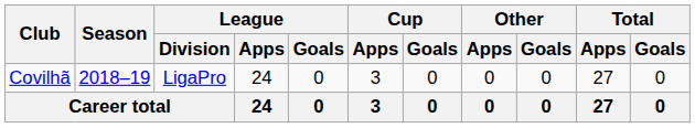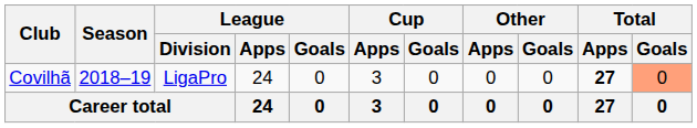Covilhã | Total / Apps: normal -> bold
Covilhã | Total / Goals: no background -> lightsalmon background
